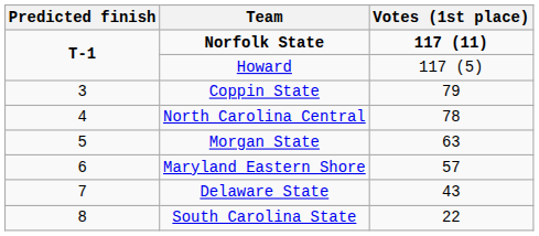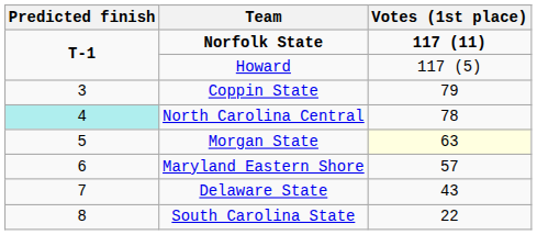North Carolina Central | Predicted finish: no background -> paleturquoise background
Morgan State | Votes (1st place): no background -> lightyellow background
